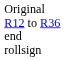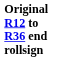row 1 | column 1: normal -> bold
